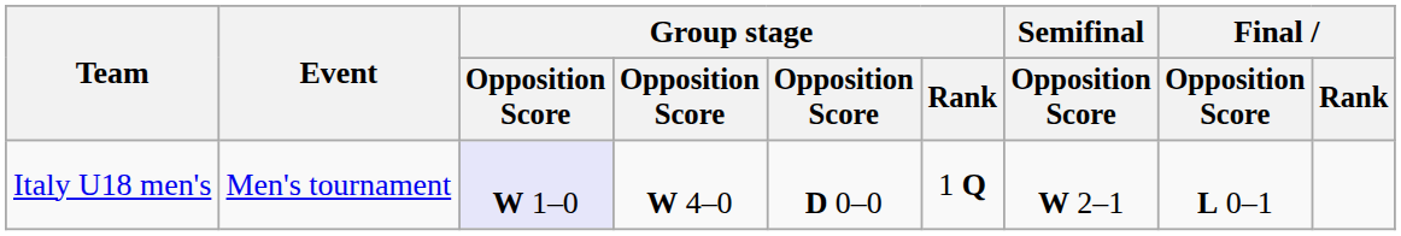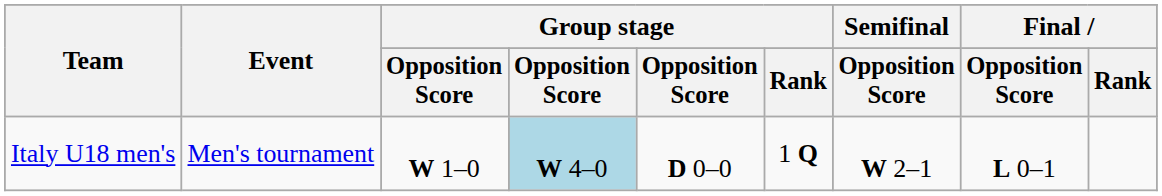Italy U18 men's | column 3: lavender background -> no background
Italy U18 men's | column 4: no background -> lightblue background
